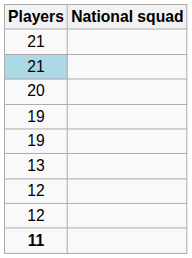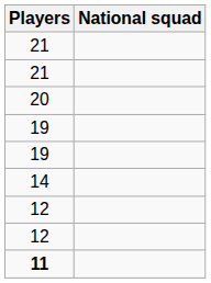row 3 | Players: lightblue background -> no background
row 7 | Players: 13 -> 14
